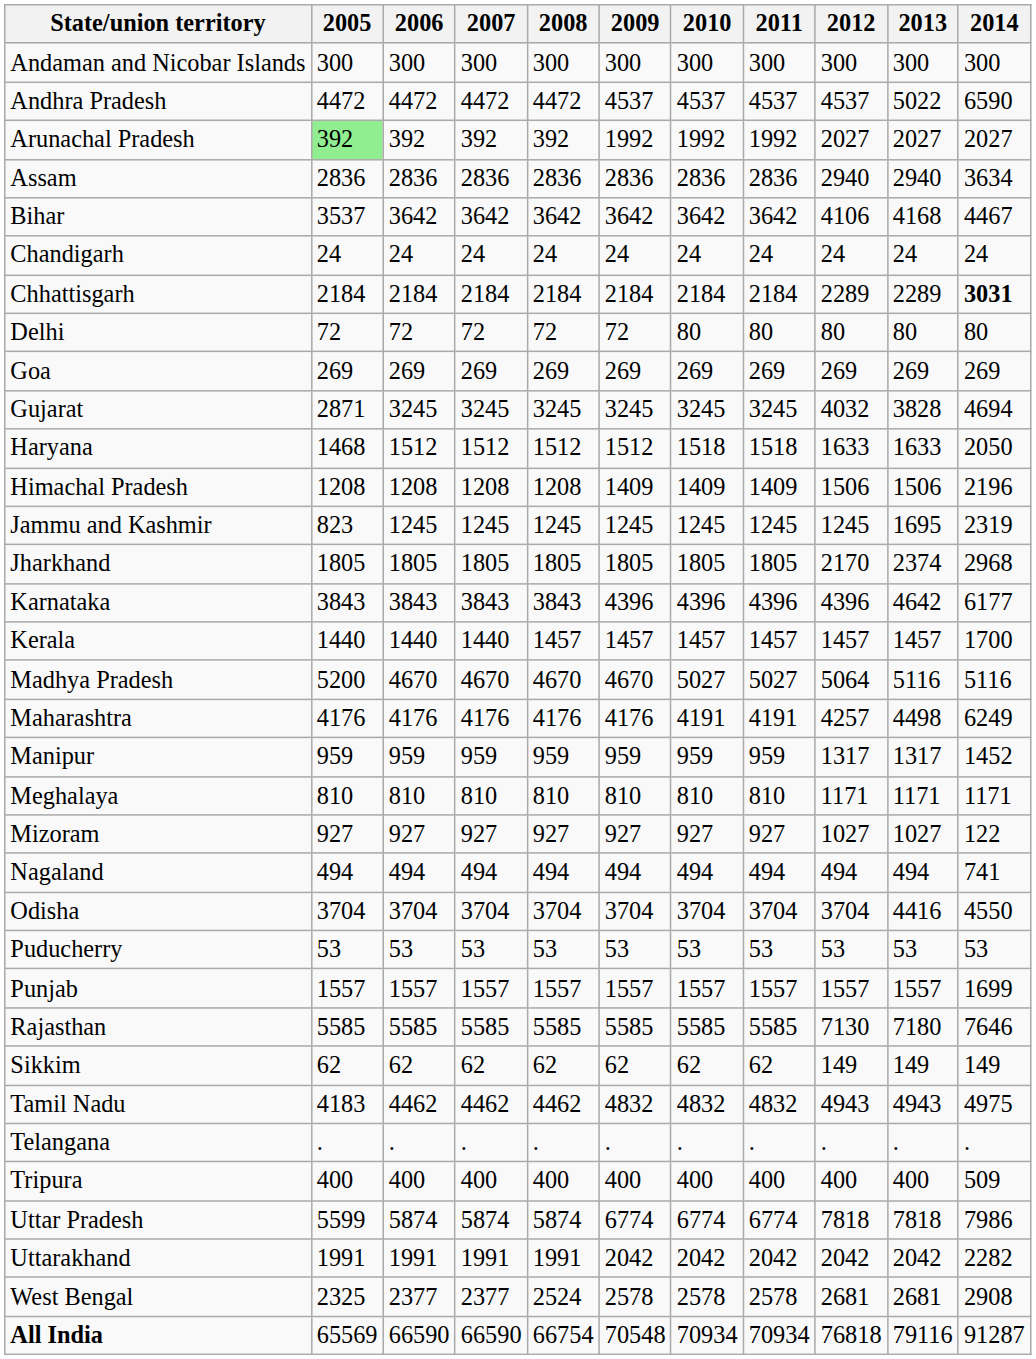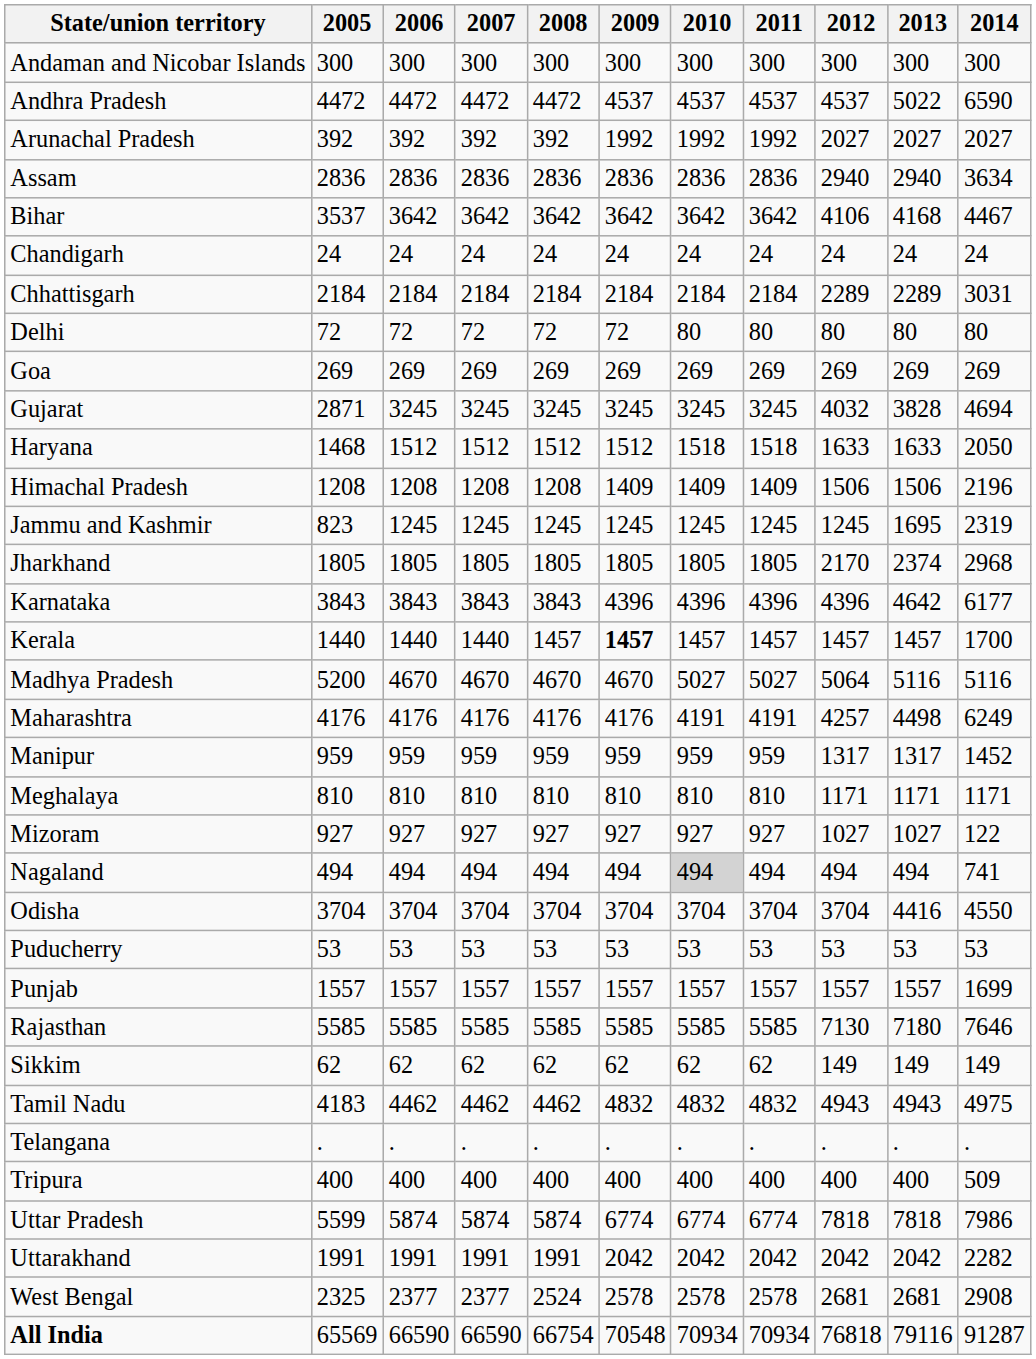Arunachal Pradesh | 2005: lightgreen background -> no background
Chhattisgarh | 2014: bold -> normal
Kerala | 2009: normal -> bold
Nagaland | 2010: no background -> lightgrey background
